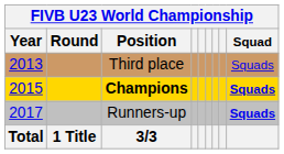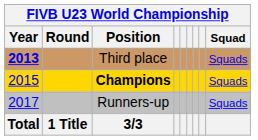Third place | Year: normal -> bold
Champions | Squad: bold -> normal
Runners-up | Squad: bold -> normal
